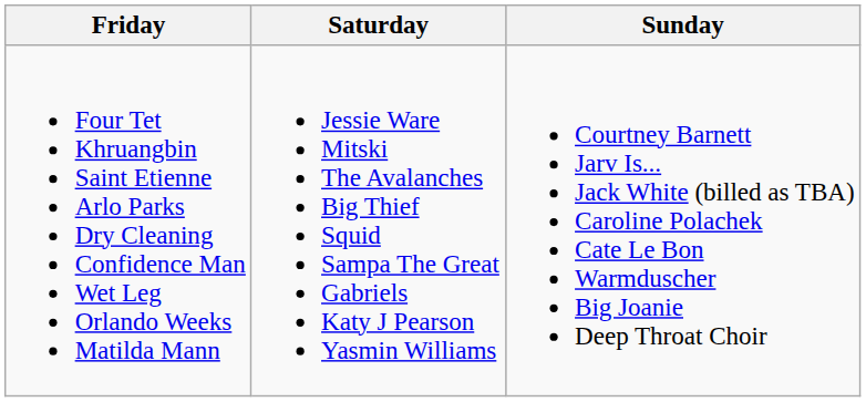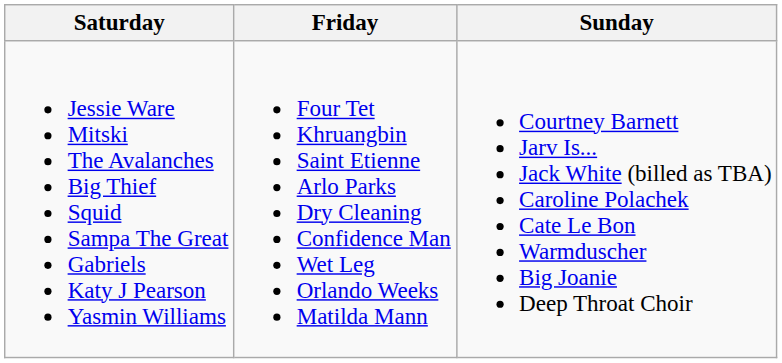columns swapped: Friday <-> Saturday
